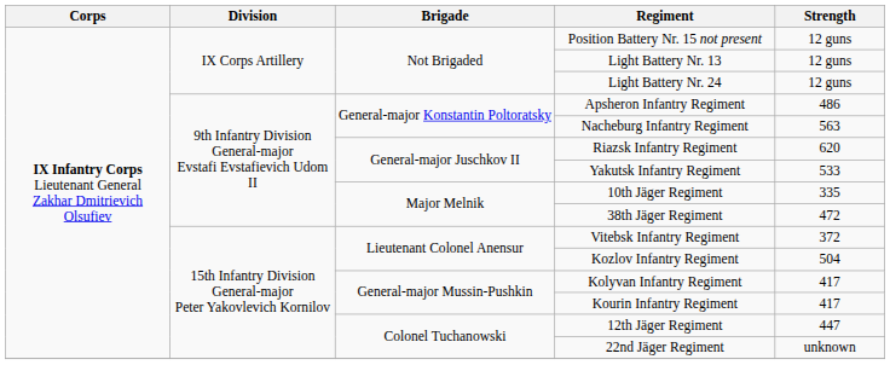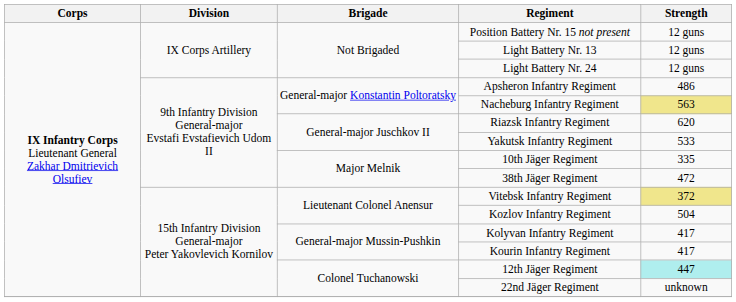Nacheburg Infantry Regiment | Strength: no background -> khaki background
Vitebsk Infantry Regiment | Strength: no background -> khaki background
12th Jäger Regiment | Strength: no background -> paleturquoise background
